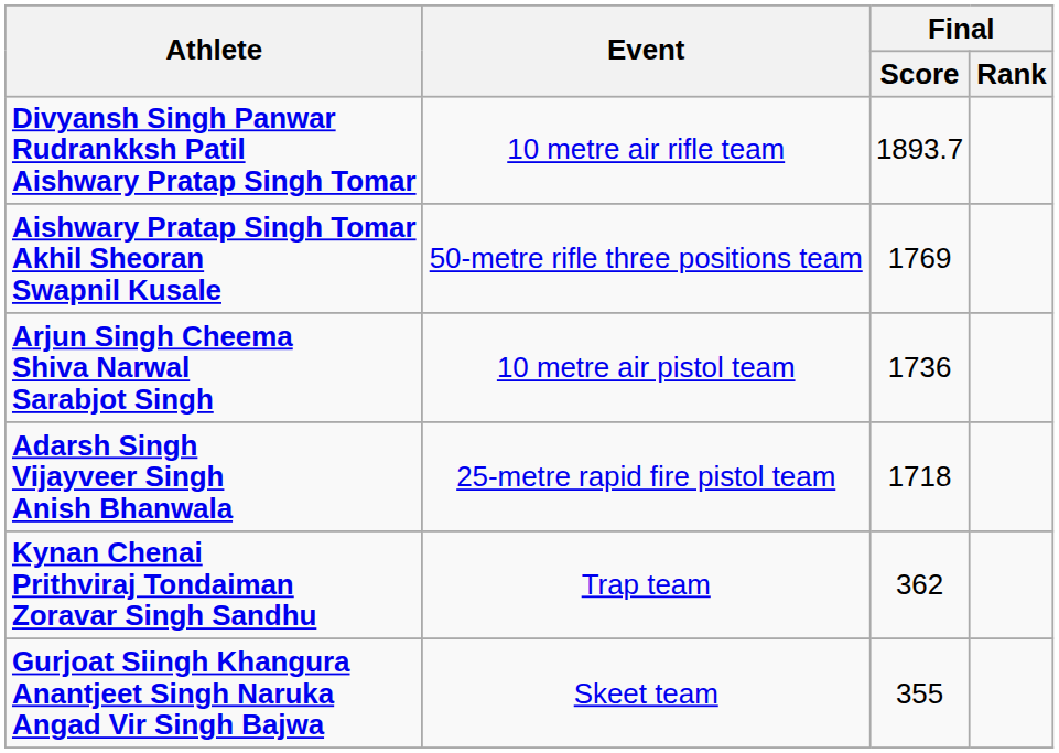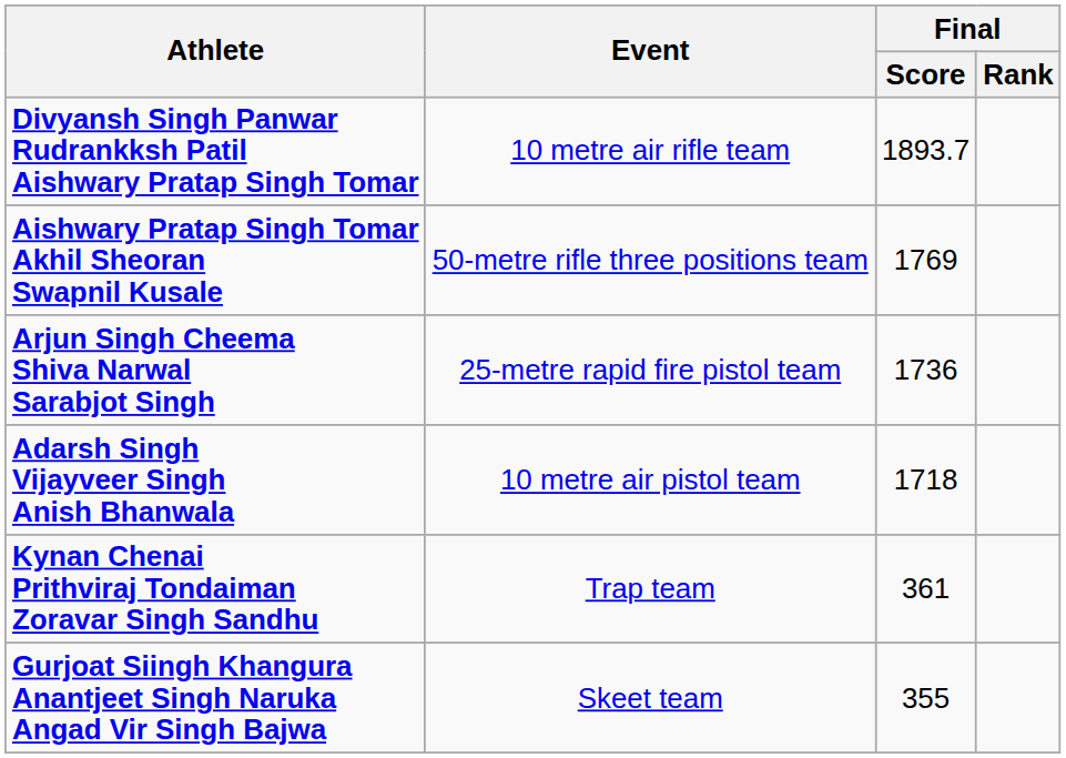Arjun Singh Cheema Shiva Narwal Sarabjot Singh | Event: 10 metre air pistol team -> 25-metre rapid fire pistol team
Adarsh Singh Vijayveer Singh Anish Bhanwala | Event: 25-metre rapid fire pistol team -> 10 metre air pistol team
Kynan Chenai Prithviraj Tondaiman Zoravar Singh Sandhu | Final / Score: 362 -> 361
